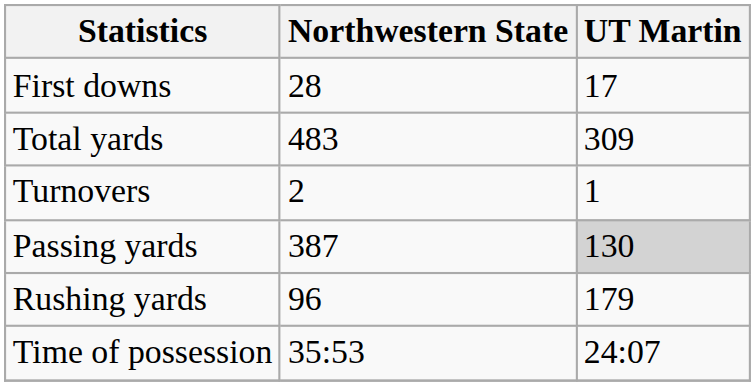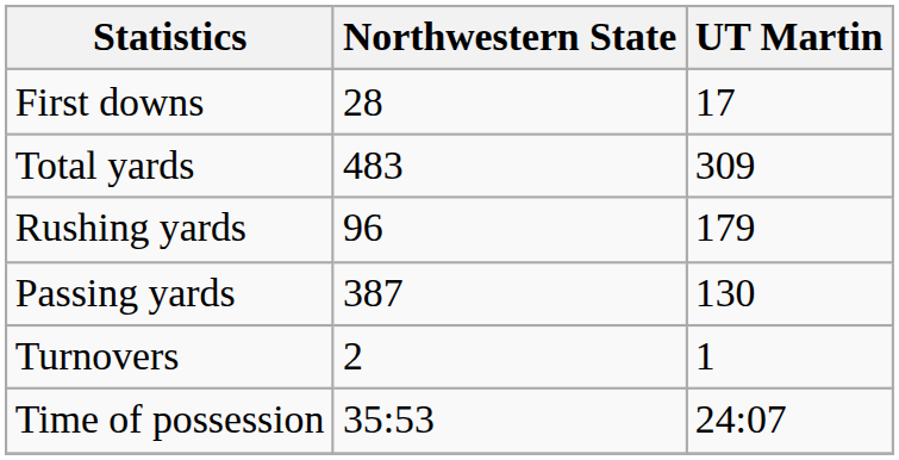rows swapped: Rushing yards <-> Turnovers
Passing yards | UT Martin: lightgrey background -> no background
